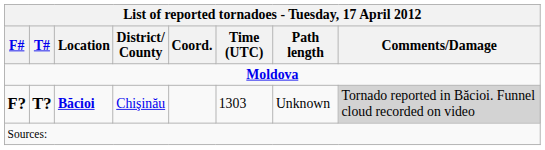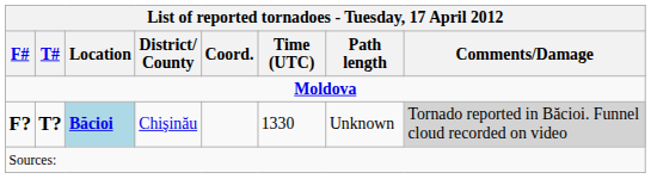F? | Location: no background -> lightblue background
F? | Time (UTC): 1303 -> 1330
